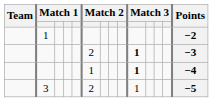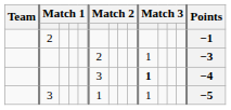row 3 | column 2: 1 -> 2
row 3 | Points: −2 -> −1
row 4 | column 10: bold -> normal
row 5 | column 6: 1 -> 3
row 6 | column 6: 2 -> 1
